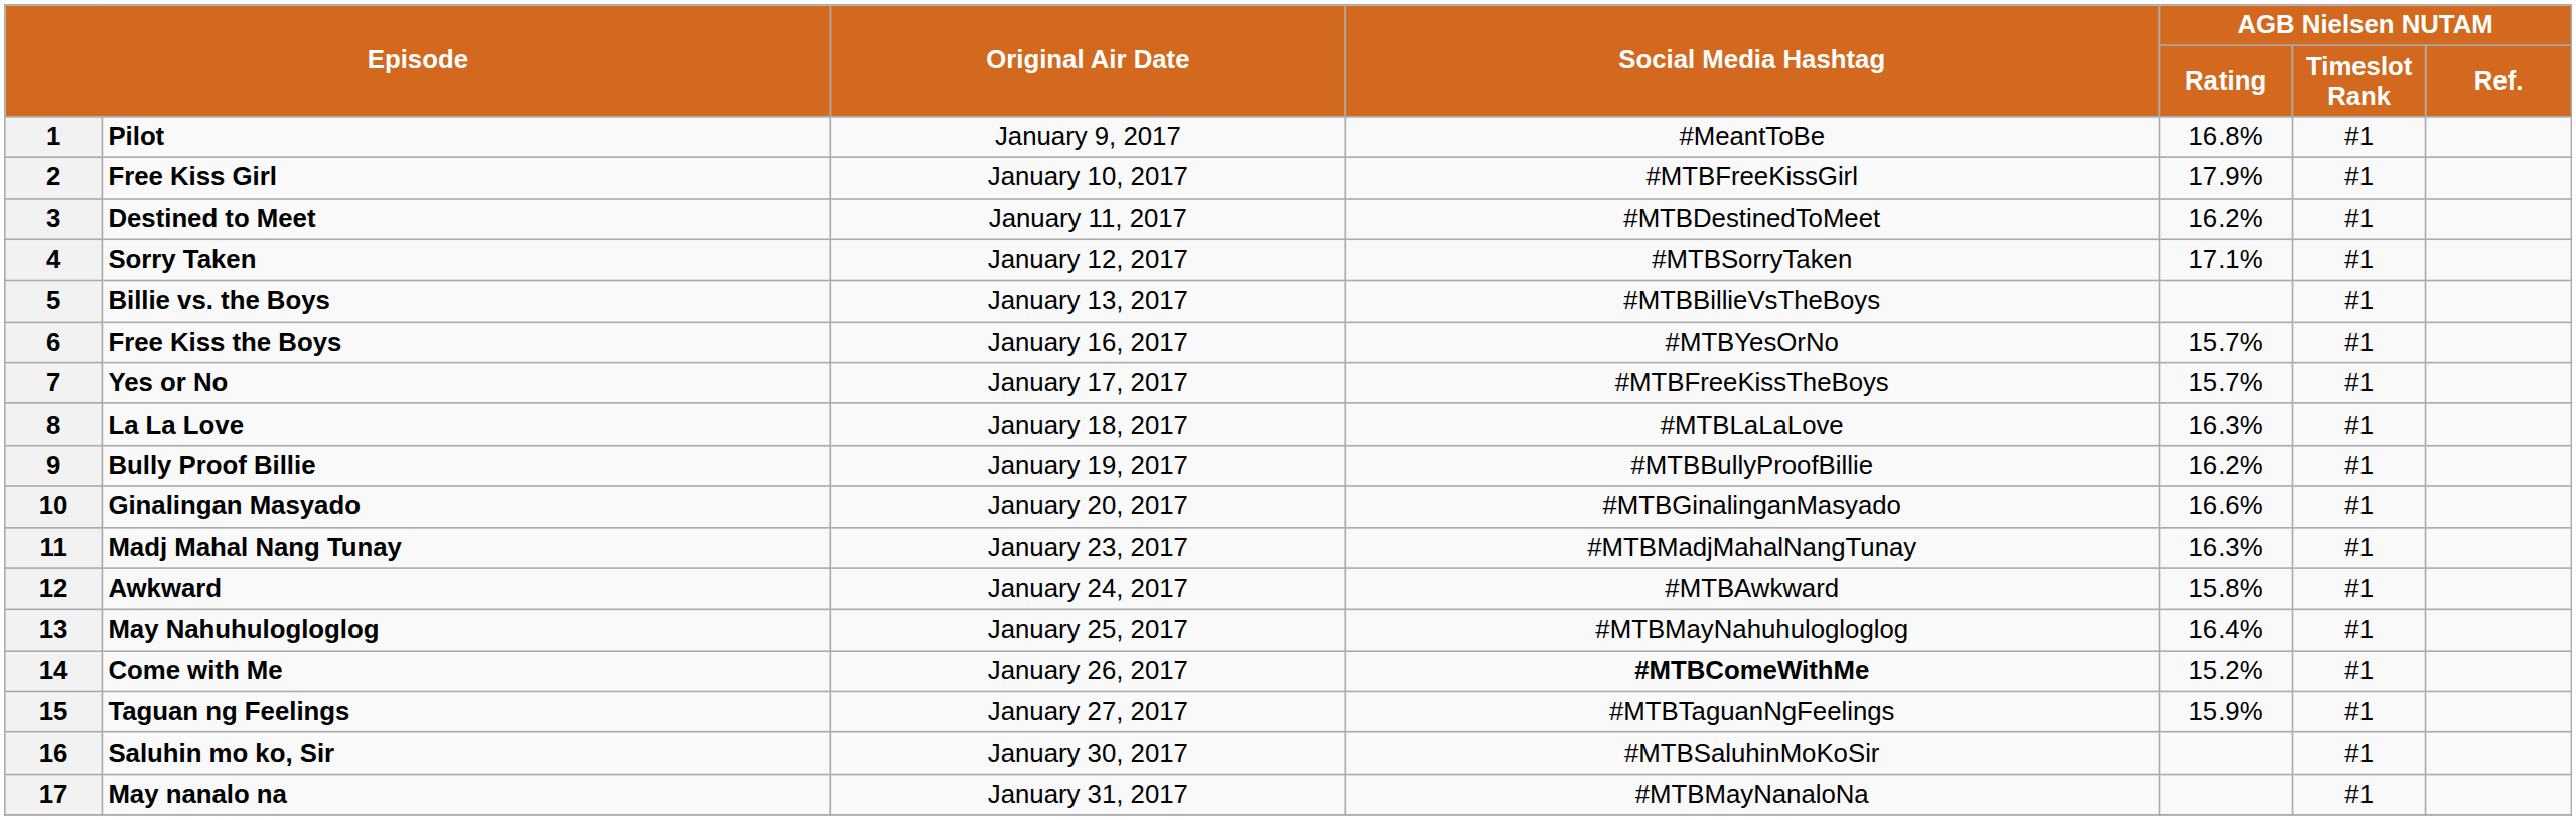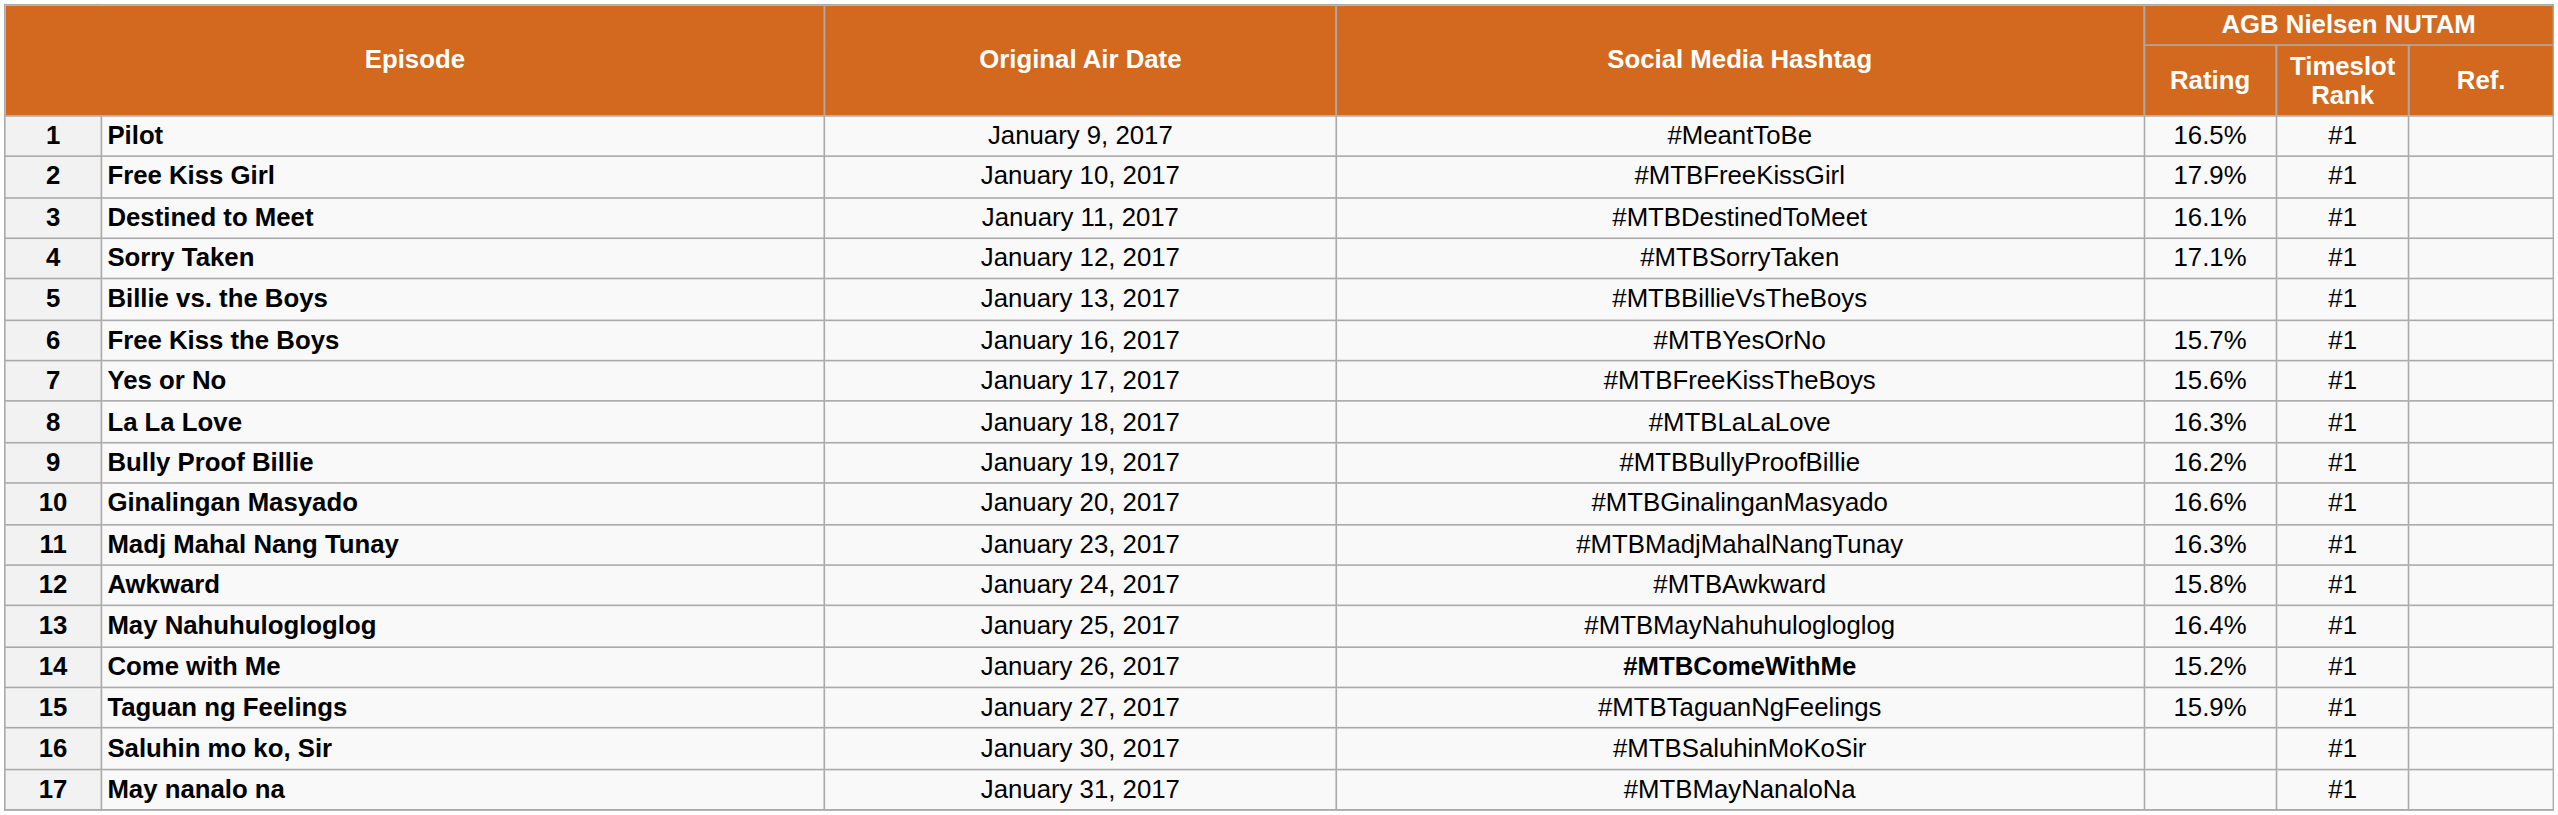1 | AGB Nielsen NUTAM / Rating: 16.8% -> 16.5%
3 | AGB Nielsen NUTAM / Rating: 16.2% -> 16.1%
7 | AGB Nielsen NUTAM / Rating: 15.7% -> 15.6%
